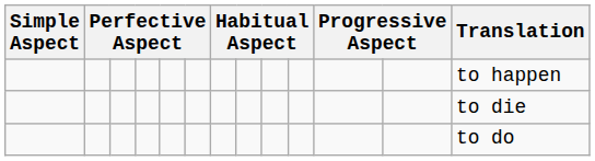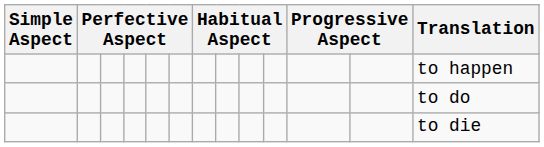row 3 | Translation: to die -> to do
row 4 | Translation: to do -> to die
